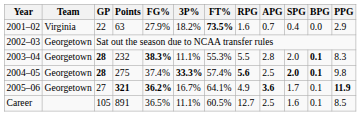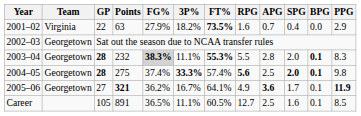2003–04 | FG%: no background -> lightgrey background
2003–04 | FT%: normal -> bold
2005–06 | FG%: bold -> normal
